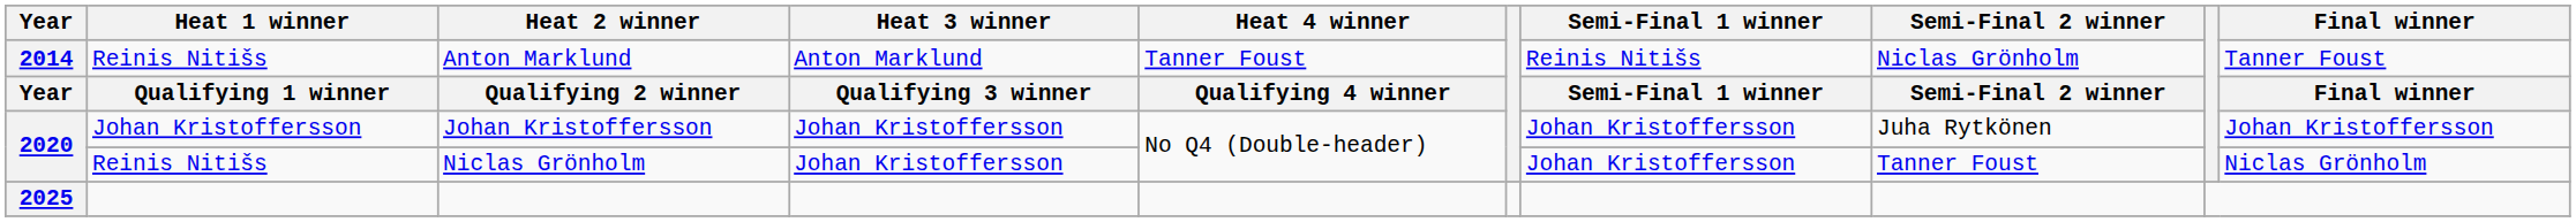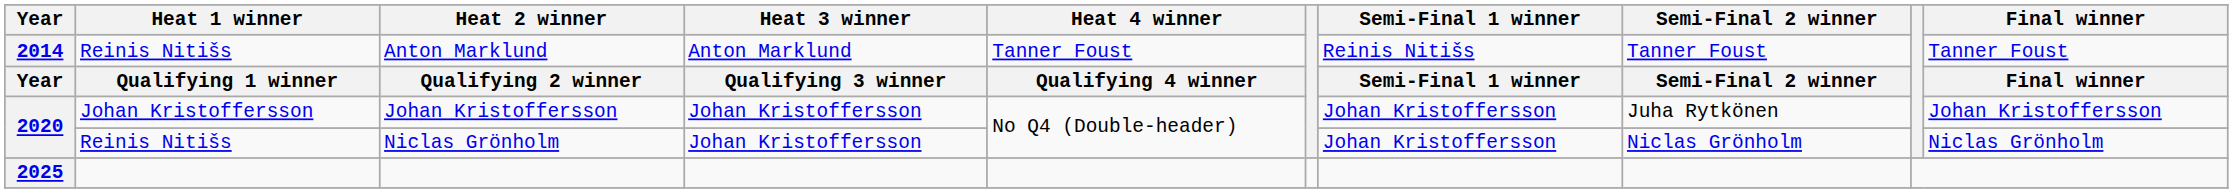row 2 | Semi-Final 2 winner: Niclas Grönholm -> Tanner Foust
row 5 | Semi-Final 2 winner: Tanner Foust -> Niclas Grönholm
